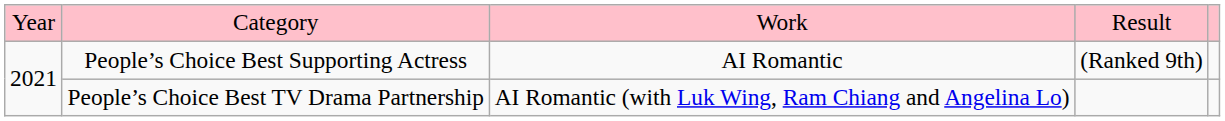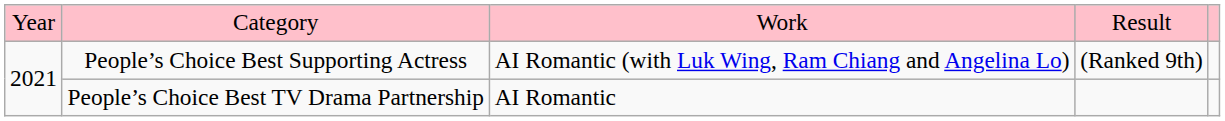People’s Choice Best Supporting Actress | column 3: AI Romantic -> AI Romantic (with Luk Wing, Ram Chiang and Angelina Lo)
People’s Choice Best TV Drama Partnership | column 3: AI Romantic (with Luk Wing, Ram Chiang and Angelina Lo) -> AI Romantic
